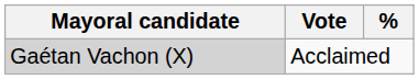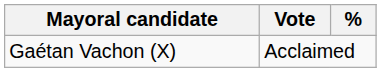Gaétan Vachon (X) | Mayoral candidate: lightgrey background -> no background
